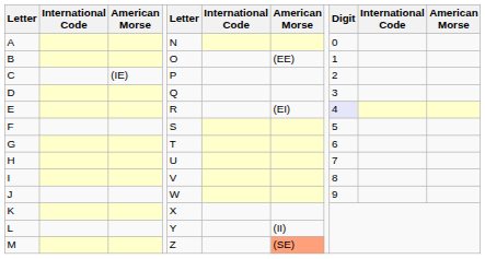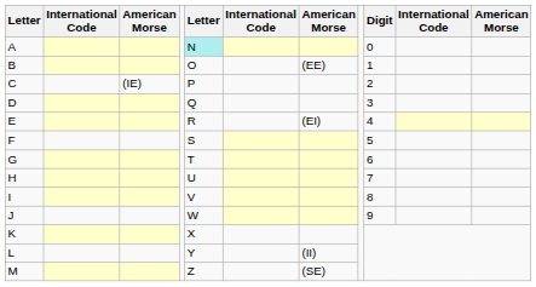A | column 5: no background -> paleturquoise background
E | Digit: lavender background -> no background
M | column 7: lightsalmon background -> no background
